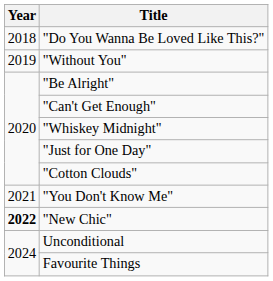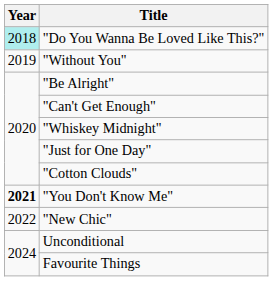"Do You Wanna Be Loved Like This?" | Year: no background -> paleturquoise background
"You Don't Know Me" | Year: normal -> bold
"New Chic" | Year: bold -> normal
